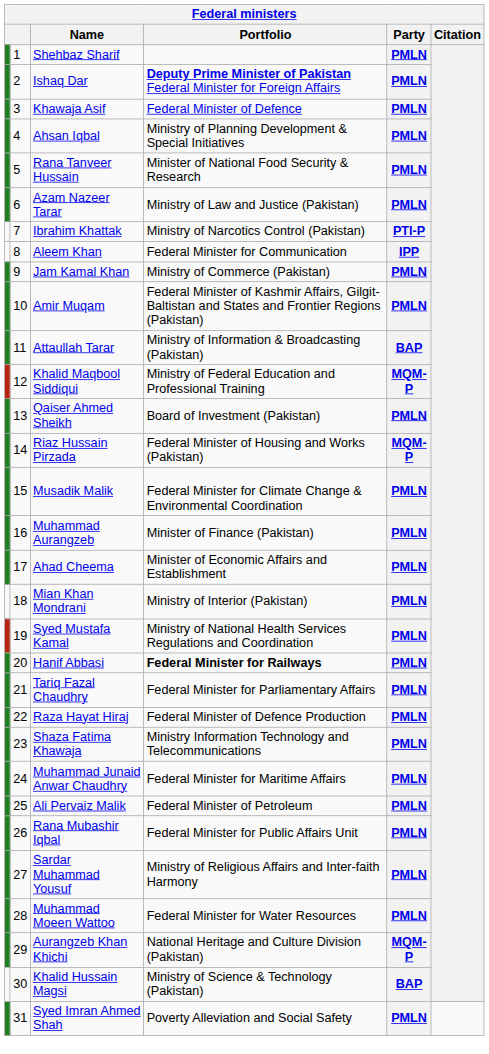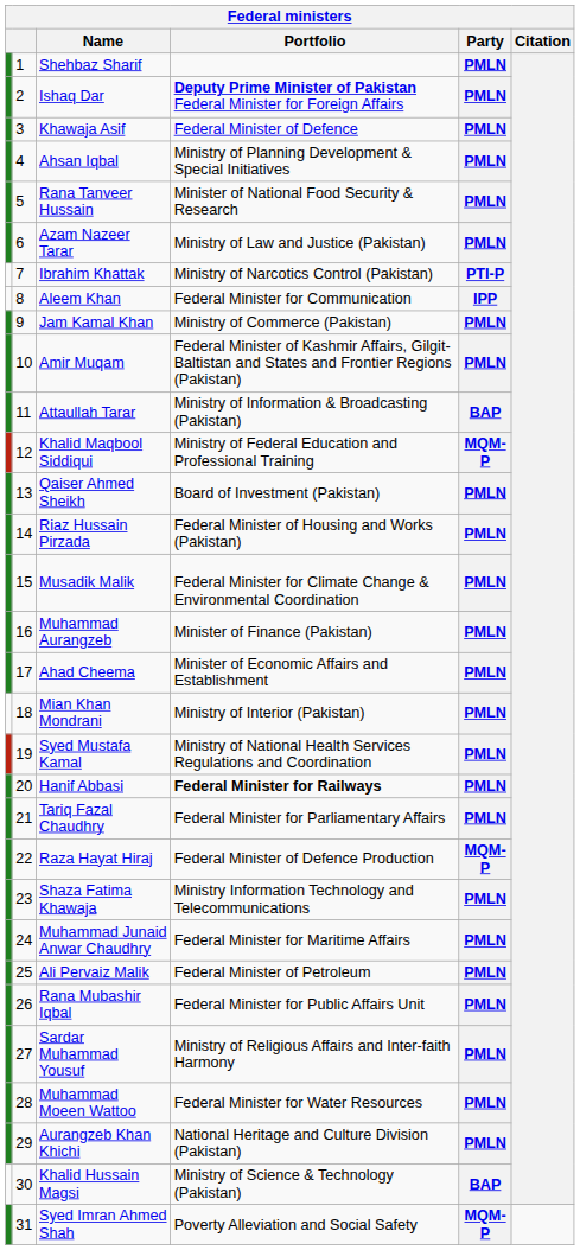Riaz Hussain Pirzada | Party: MQM-P -> PMLN
Raza Hayat Hiraj | Party: PMLN -> MQM-P
Aurangzeb Khan Khichi | Party: MQM-P -> PMLN
Syed Imran Ahmed Shah | Party: PMLN -> MQM-P
